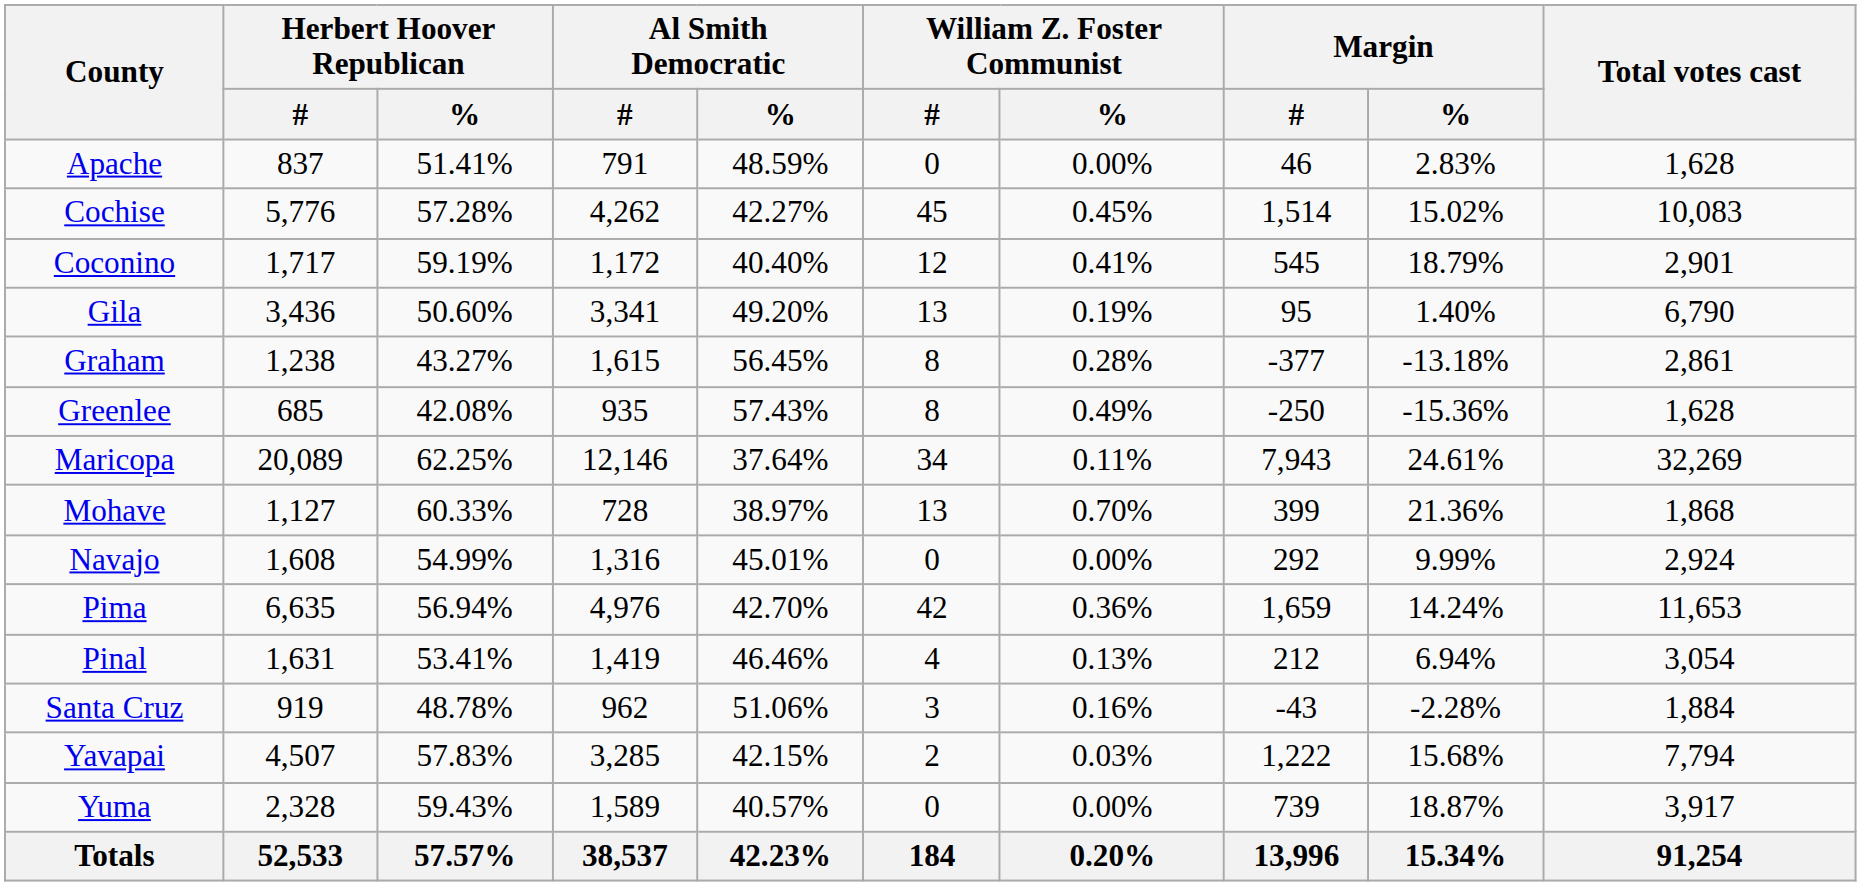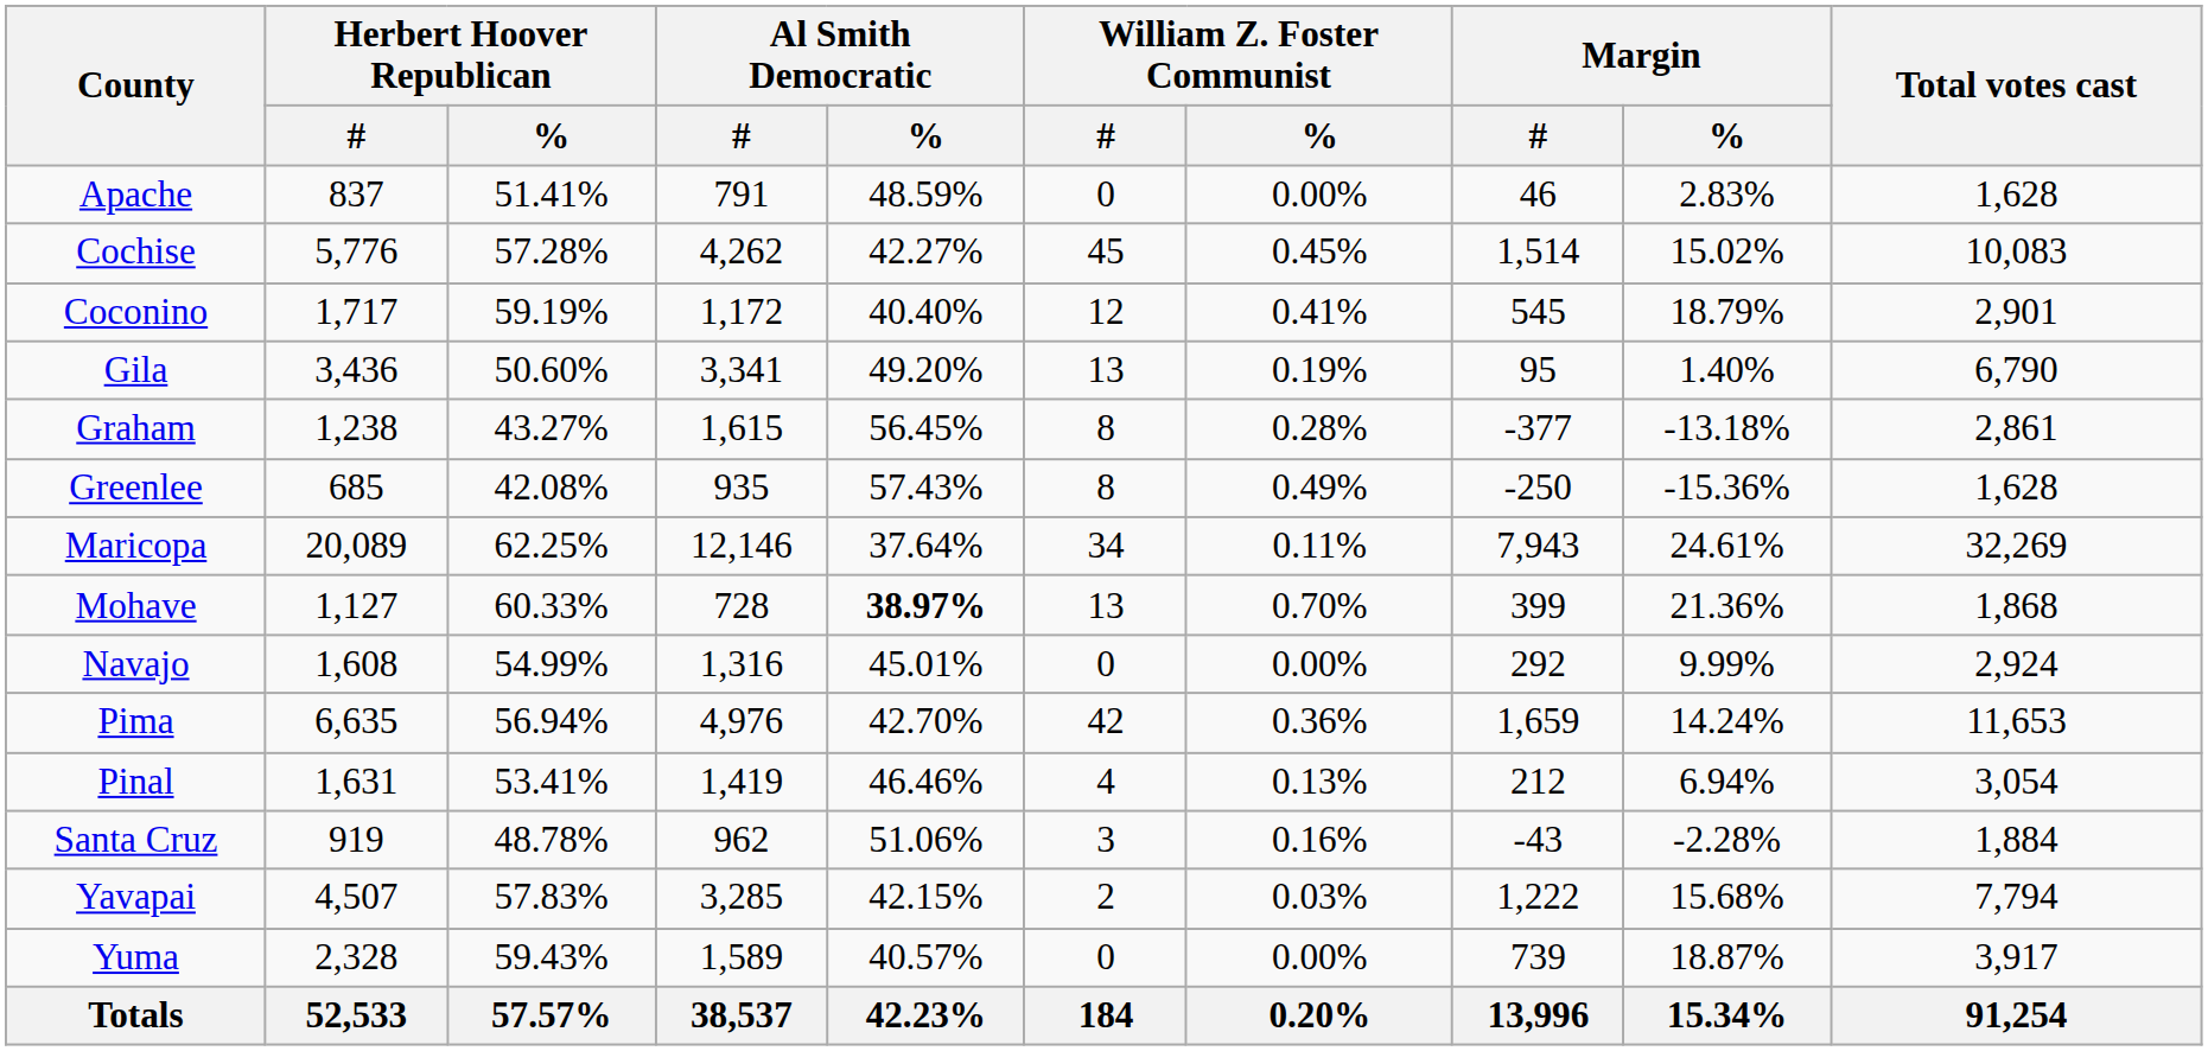Mohave | Al Smith Democratic / %: normal -> bold
